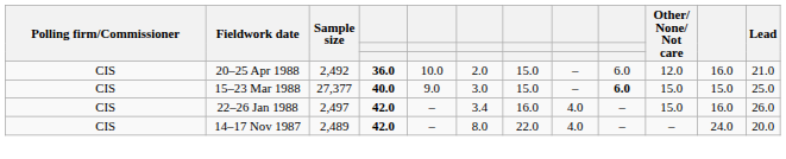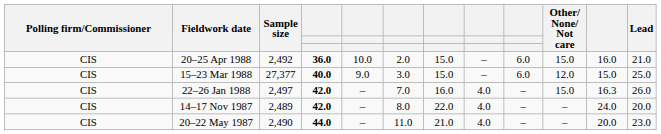20–25 Apr 1988 | Other/ None/ Not care: 12.0 -> 15.0
15–23 Mar 1988 | column 9: bold -> normal
15–23 Mar 1988 | Other/ None/ Not care: 15.0 -> 12.0
22–26 Jan 1988 | column 6: 3.4 -> 7.0
22–26 Jan 1988 | column 11: 16.0 -> 16.3
+ row: CIS | 20–22 May 1987 | 2,490 | 44.0 | – | 11.0 | 21.0 | 4.0 | – | – | 20.0 | 23.0
